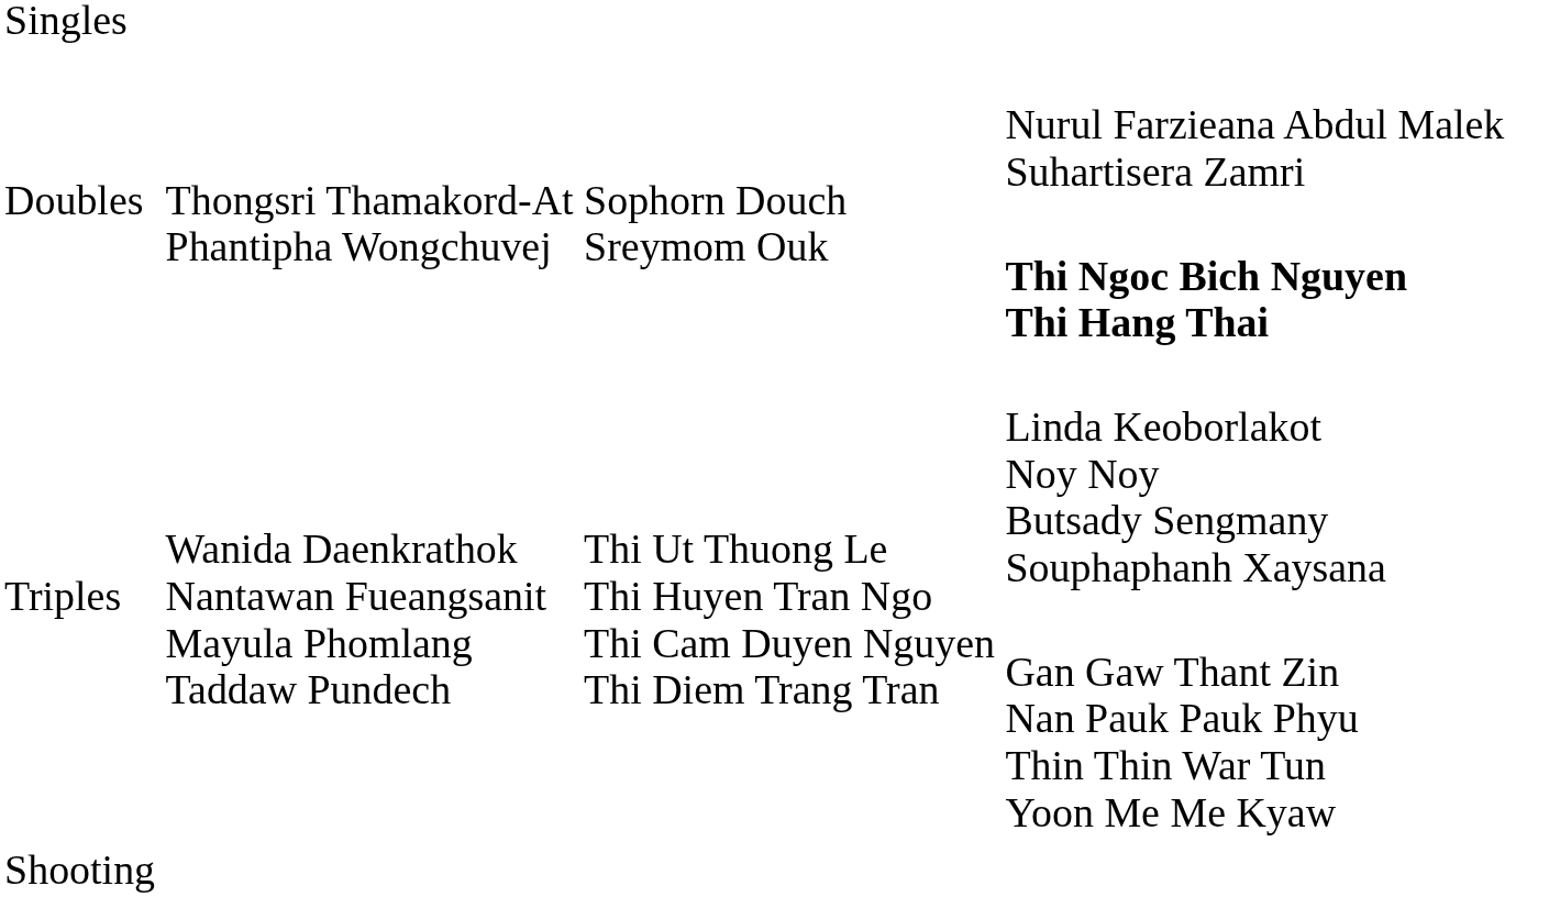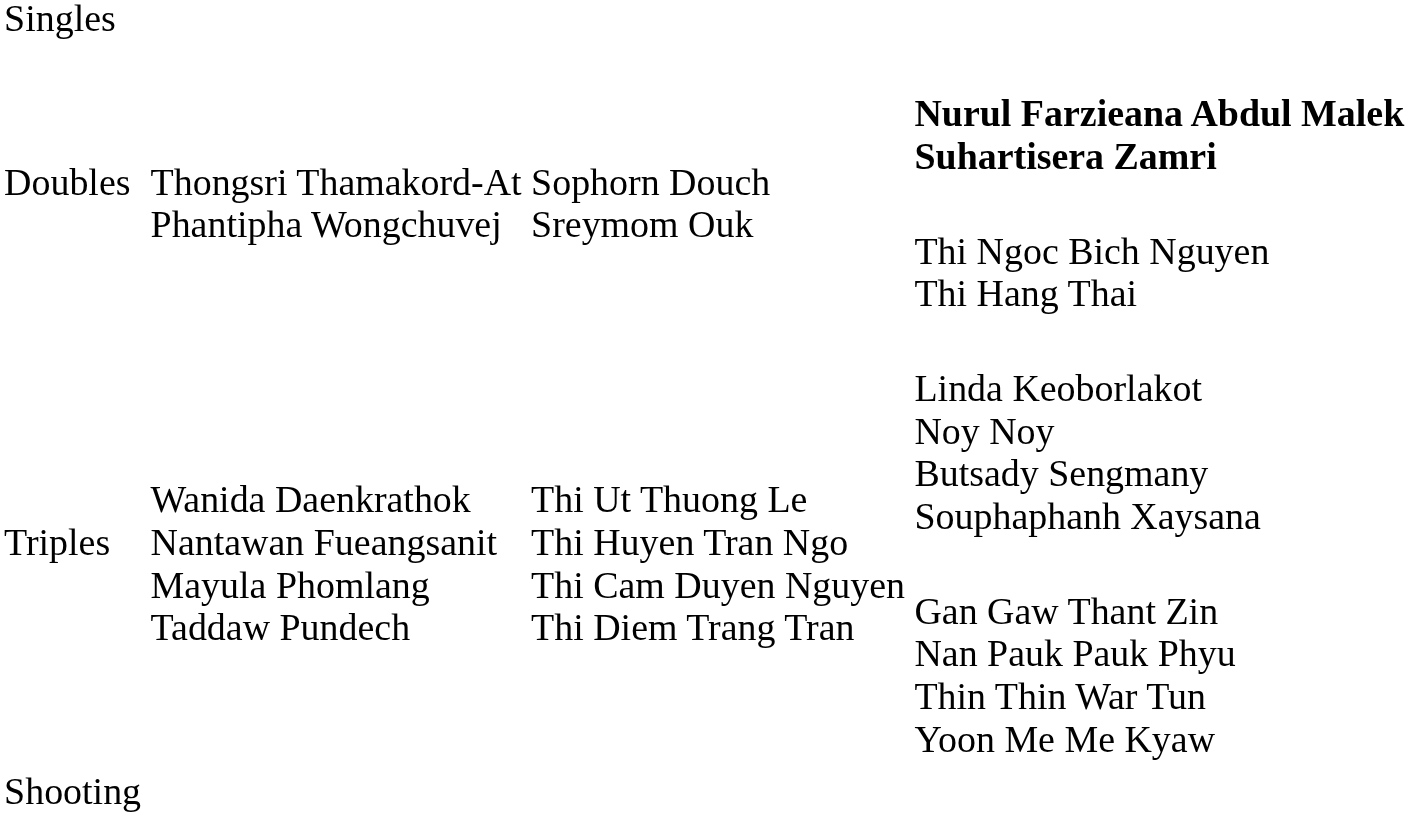Nurul Farzieana Abdul Malek Suhartisera Zamri | column 4: normal -> bold
Thi Ngoc Bich Nguyen Thi Hang Thai | column 4: bold -> normal
